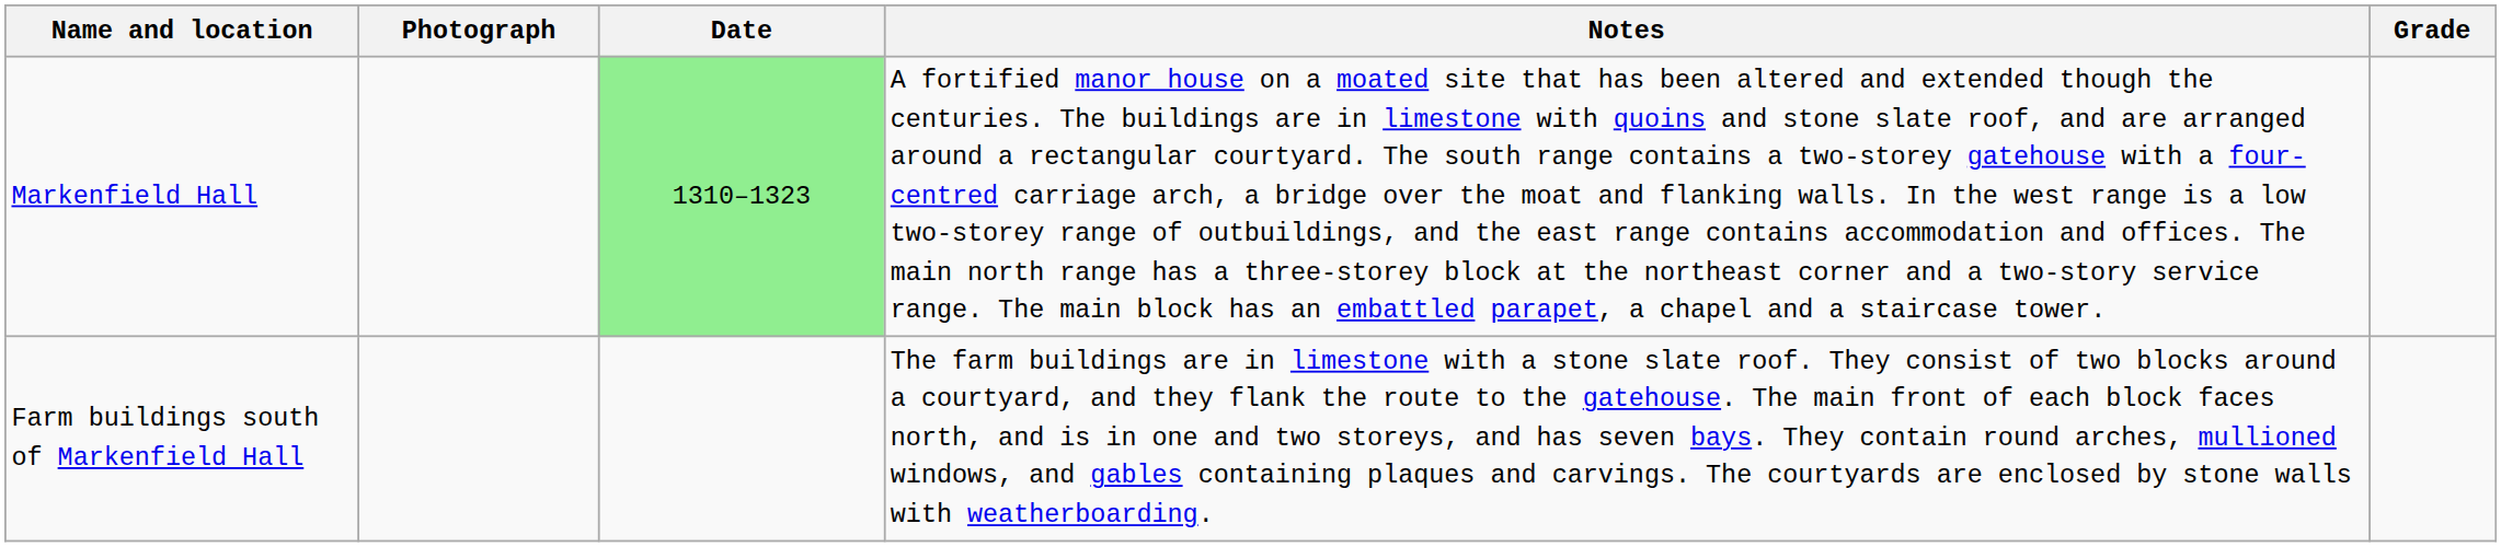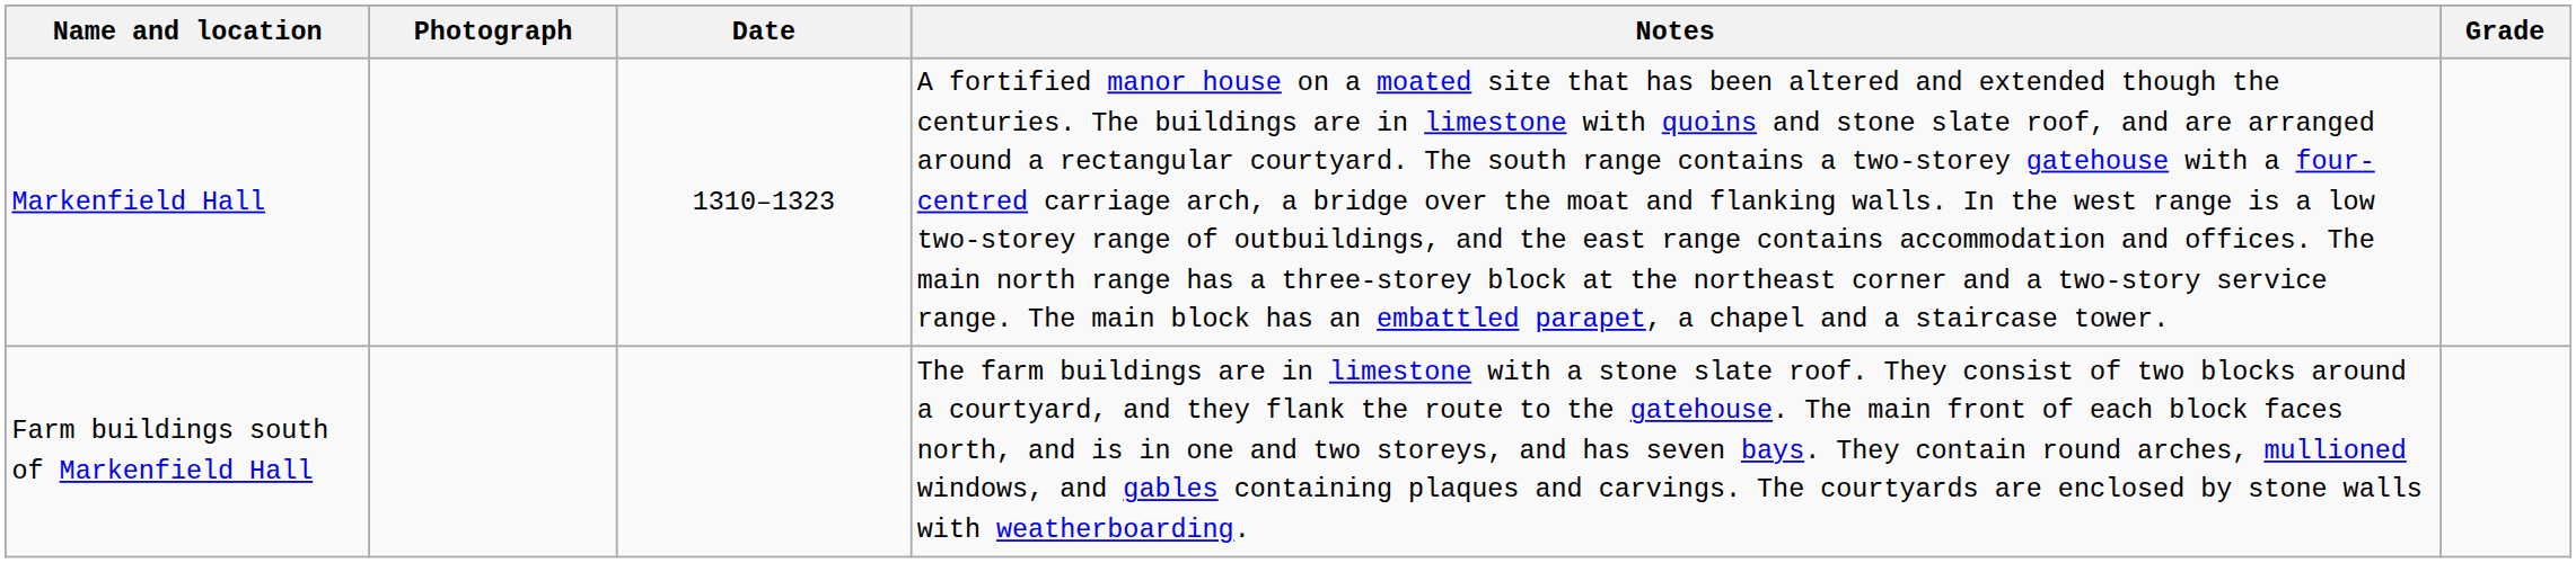Markenfield Hall | Date: lightgreen background -> no background
